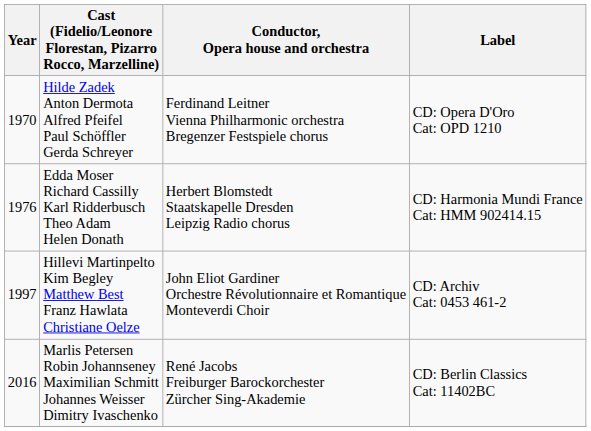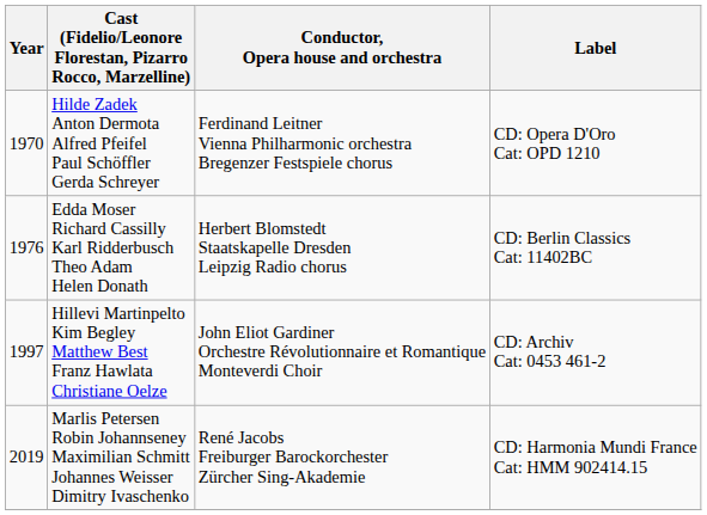row 3 | Label: CD: Harmonia Mundi France Cat: HMM 902414.15 -> CD: Berlin Classics Cat: 11402BC
row 5 | Year: 2016 -> 2019
row 5 | Label: CD: Berlin Classics Cat: 11402BC -> CD: Harmonia Mundi France Cat: HMM 902414.15
